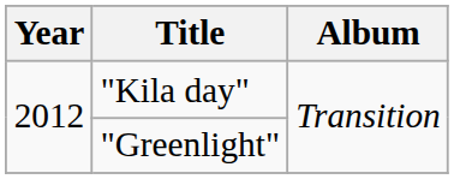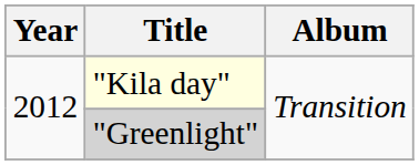"Kila day" | Title: no background -> lightyellow background
"Greenlight" | Title: no background -> lightgrey background
